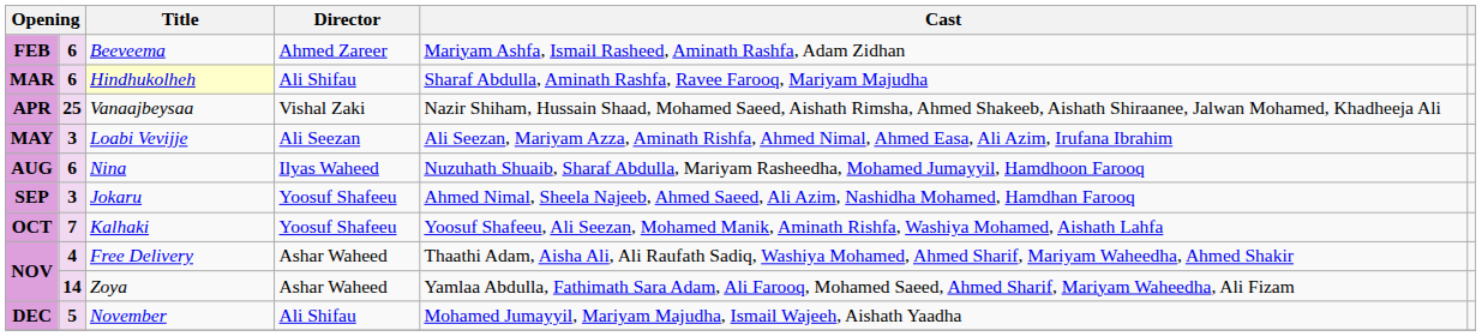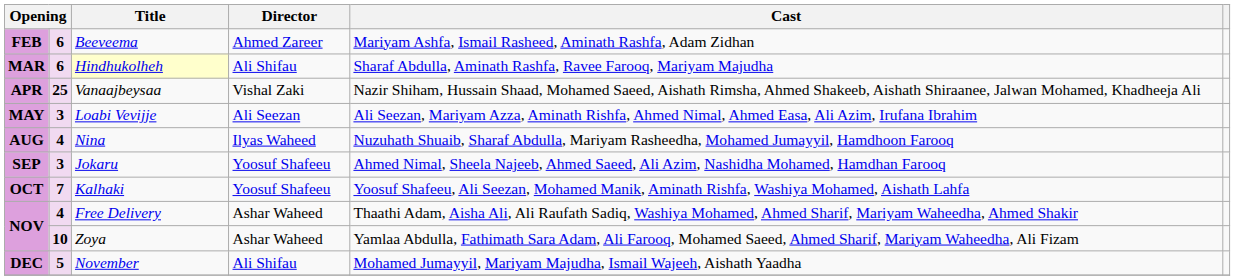Nina | column 2: 6 -> 4
Zoya | column 2: 14 -> 10
